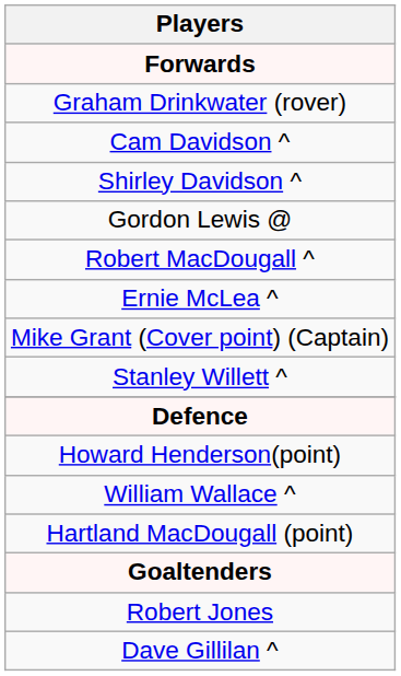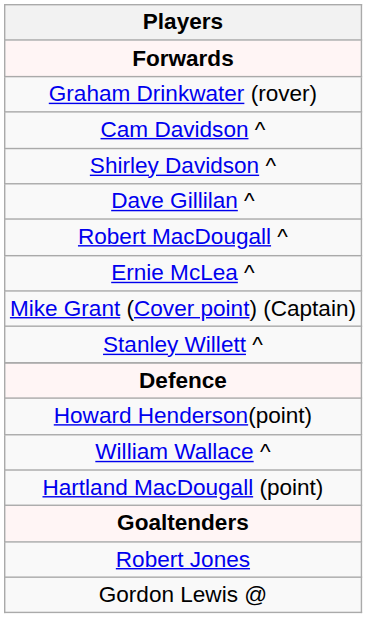row 6 | column 1: Gordon Lewis @ -> Dave Gillilan ^
row 17 | column 1: Dave Gillilan ^ -> Gordon Lewis @
